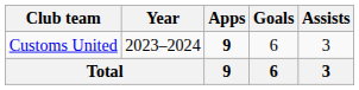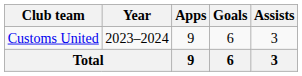Customs United | Apps: bold -> normal
